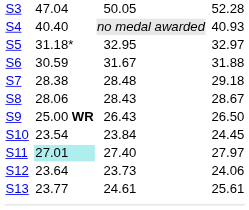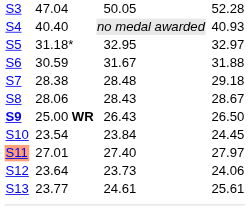S9 | column 1: normal -> bold
S11 | column 1: no background -> lightsalmon background
S11 | column 2: paleturquoise background -> no background
